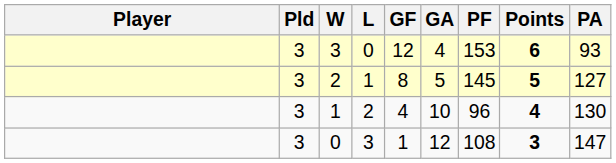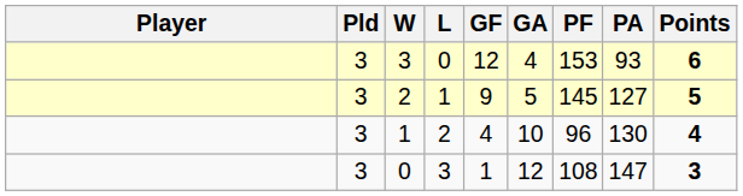columns swapped: PA <-> Points
row 3 | GF: 8 -> 9
